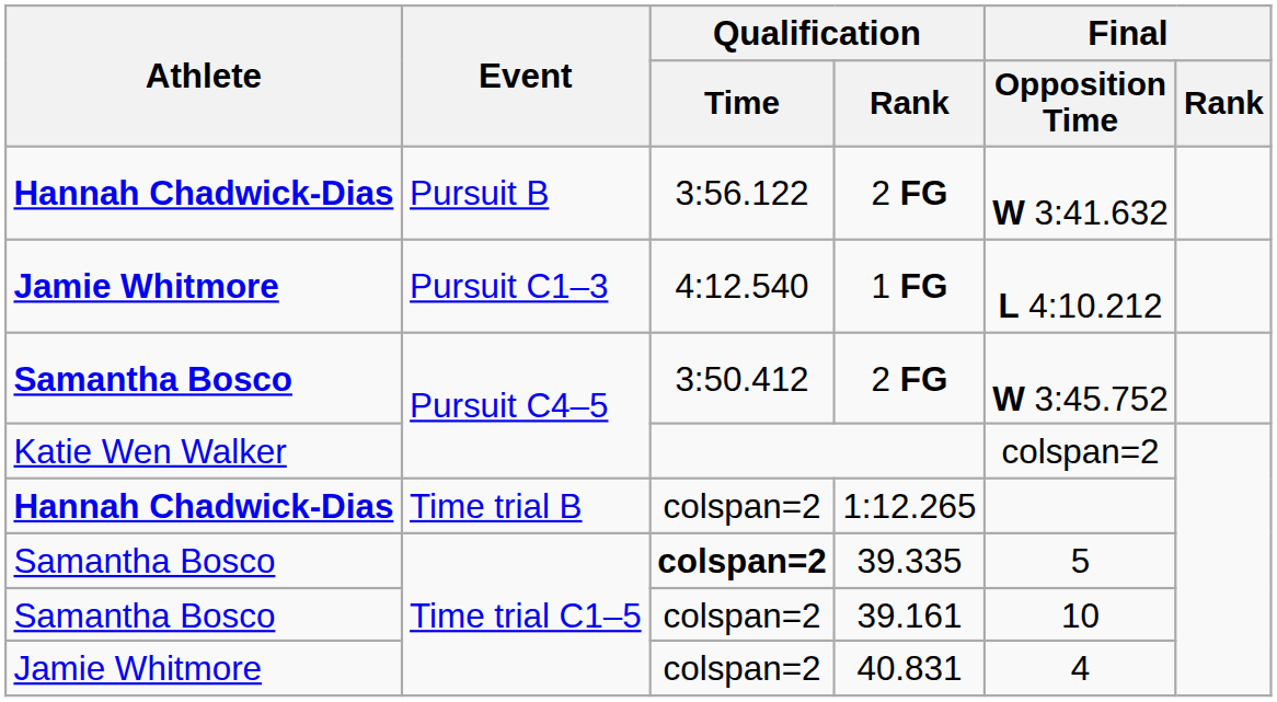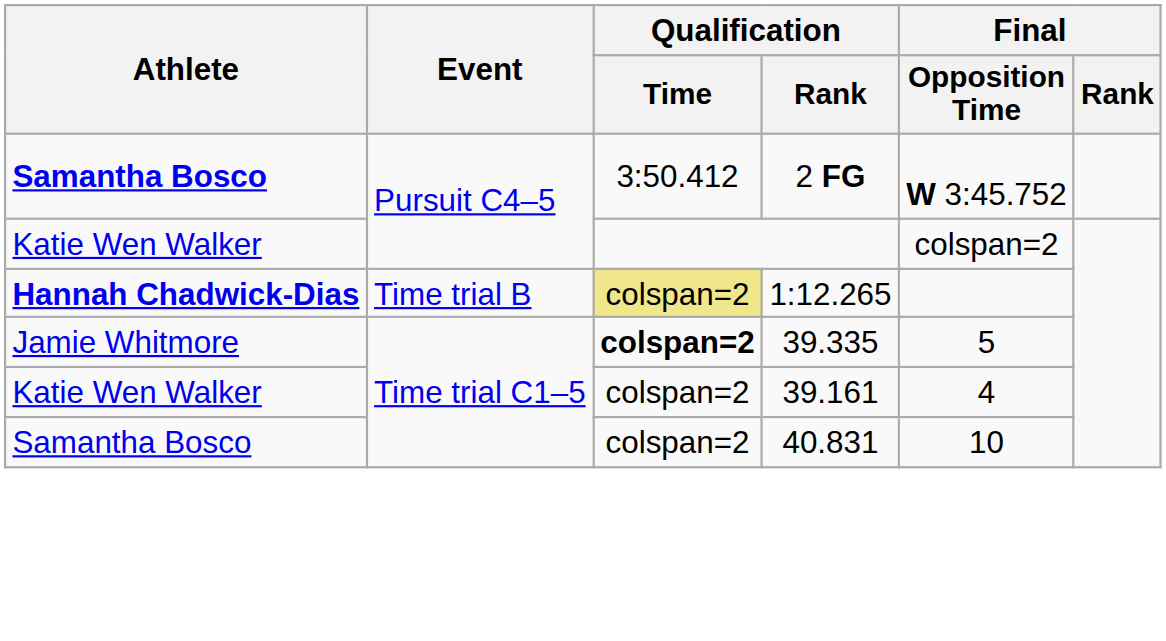- row: Hannah Chadwick-Dias | Pursuit B | 3:56.122 | 2 FG | W 3:41.632
- row: Jamie Whitmore | Pursuit C1–3 | 4:12.540 | 1 FG | L 4:10.212
1:12.265 | Qualification / Time: no background -> khaki background
39.335 | Athlete: Samantha Bosco -> Jamie Whitmore
39.161 | Athlete: Samantha Bosco -> Katie Wen Walker
39.161 | Final / Opposition Time: 10 -> 4
40.831 | Athlete: Jamie Whitmore -> Samantha Bosco
40.831 | Final / Opposition Time: 4 -> 10
